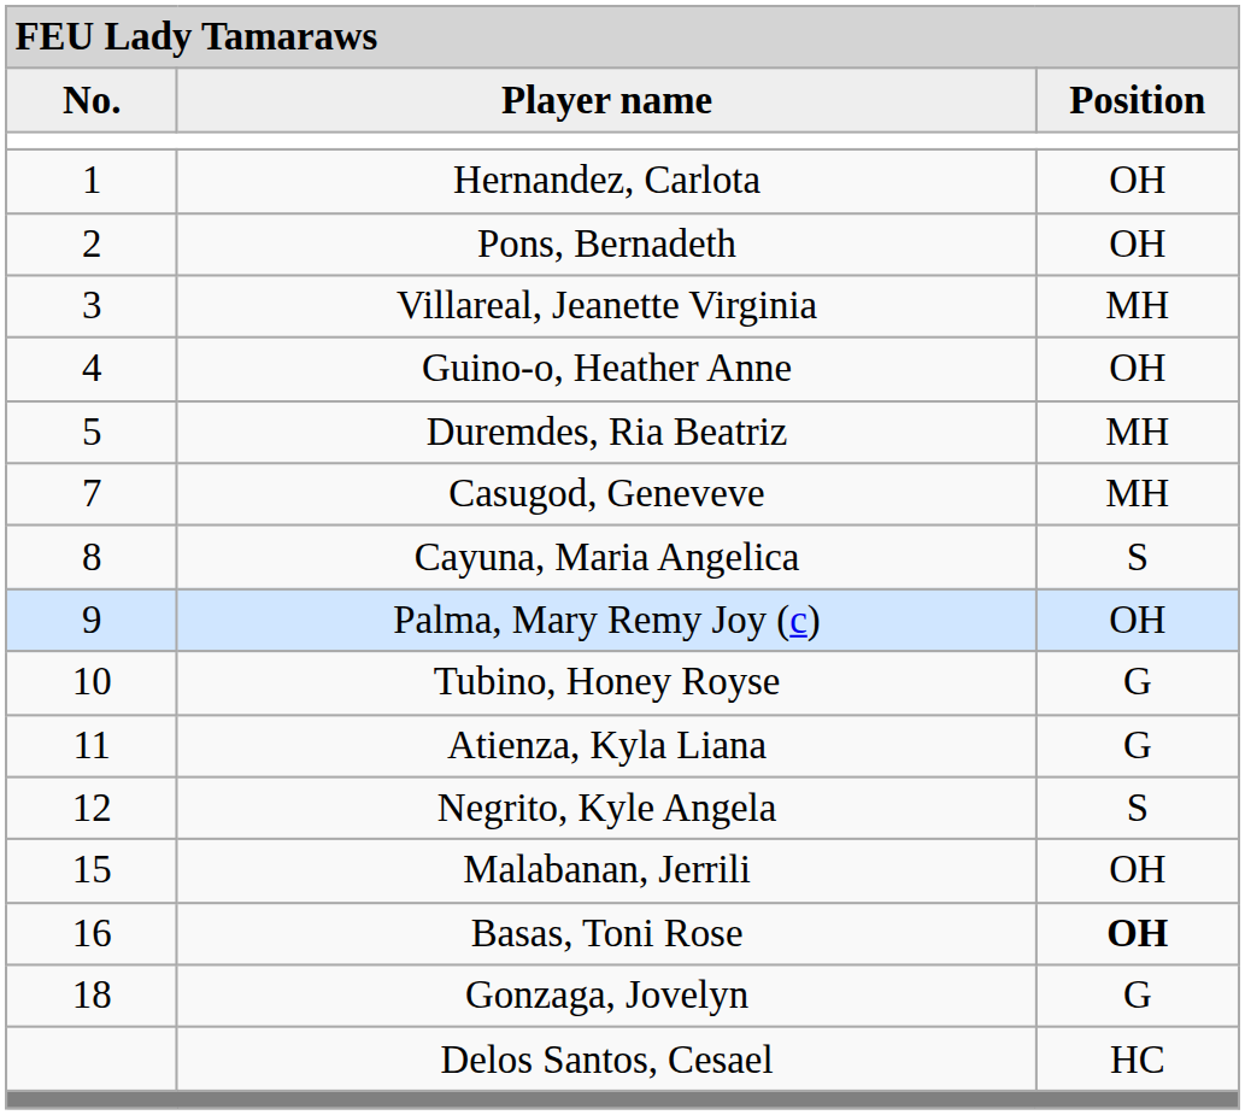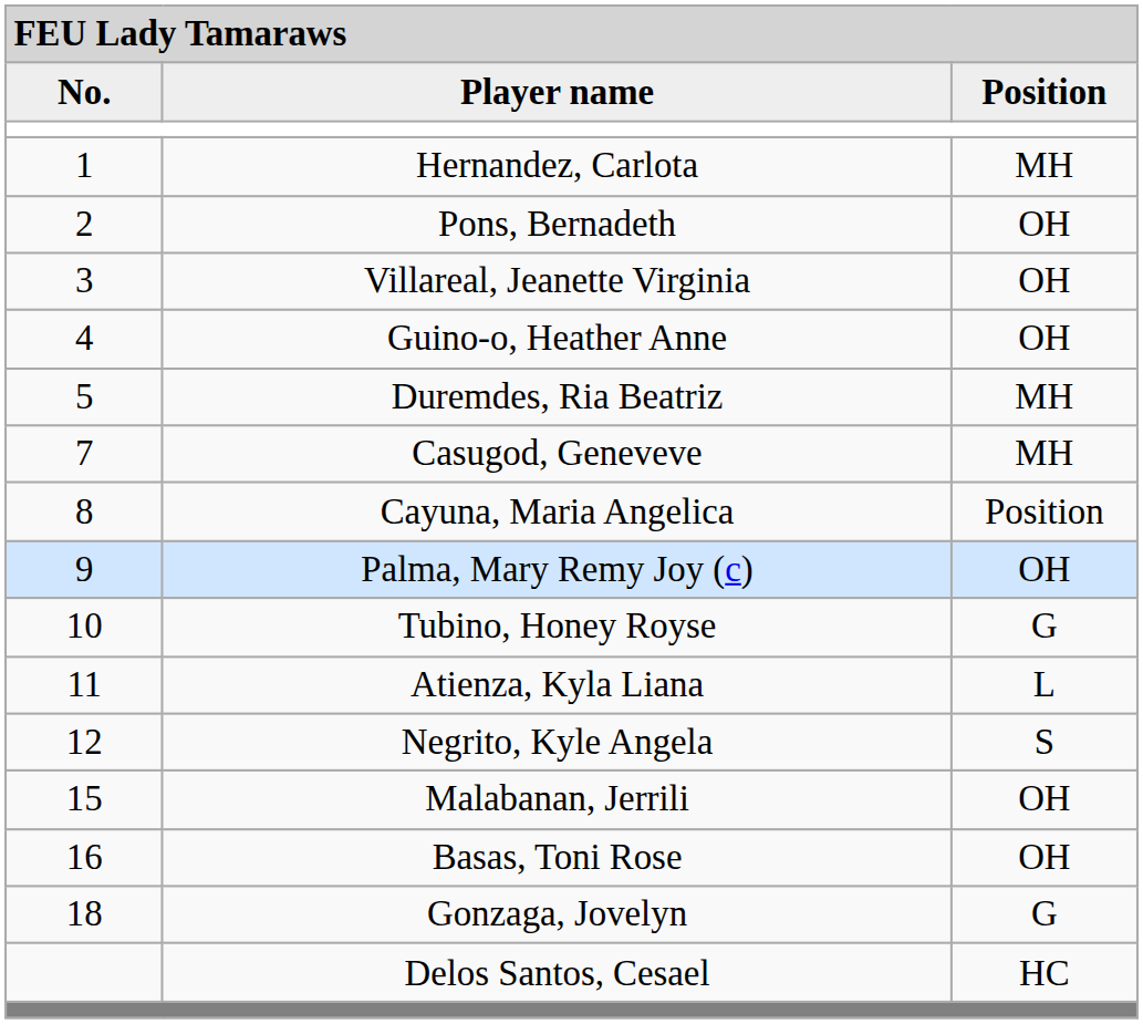Hernandez, Carlota | column 3: OH -> MH
Villareal, Jeanette Virginia | column 3: MH -> OH
Cayuna, Maria Angelica | column 3: S -> Position
Atienza, Kyla Liana | column 3: G -> L
Basas, Toni Rose | column 3: bold -> normal
